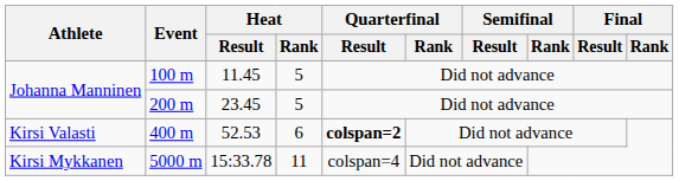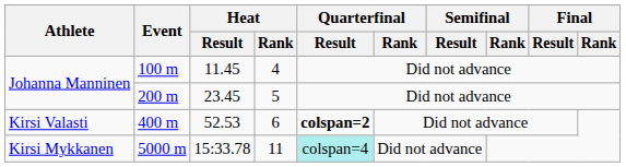100 m | Heat / Rank: 5 -> 4
5000 m | Quarterfinal / Result: no background -> paleturquoise background
